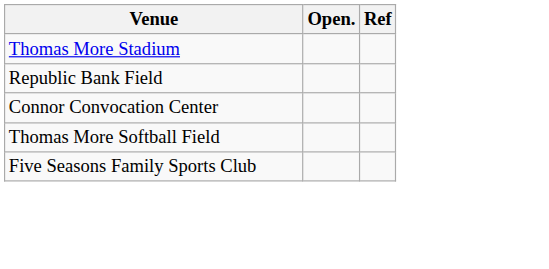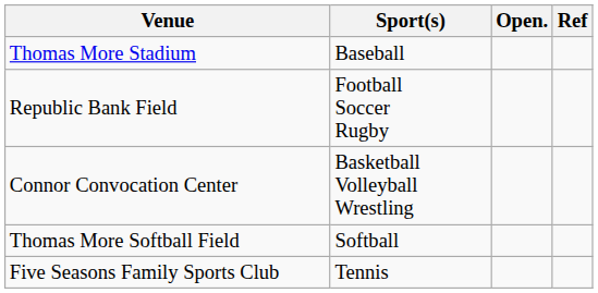+ column: Sport(s) | Baseball | Football Soccer Rugby | Basketball Volleyball Wrestling | Softball | Tennis
